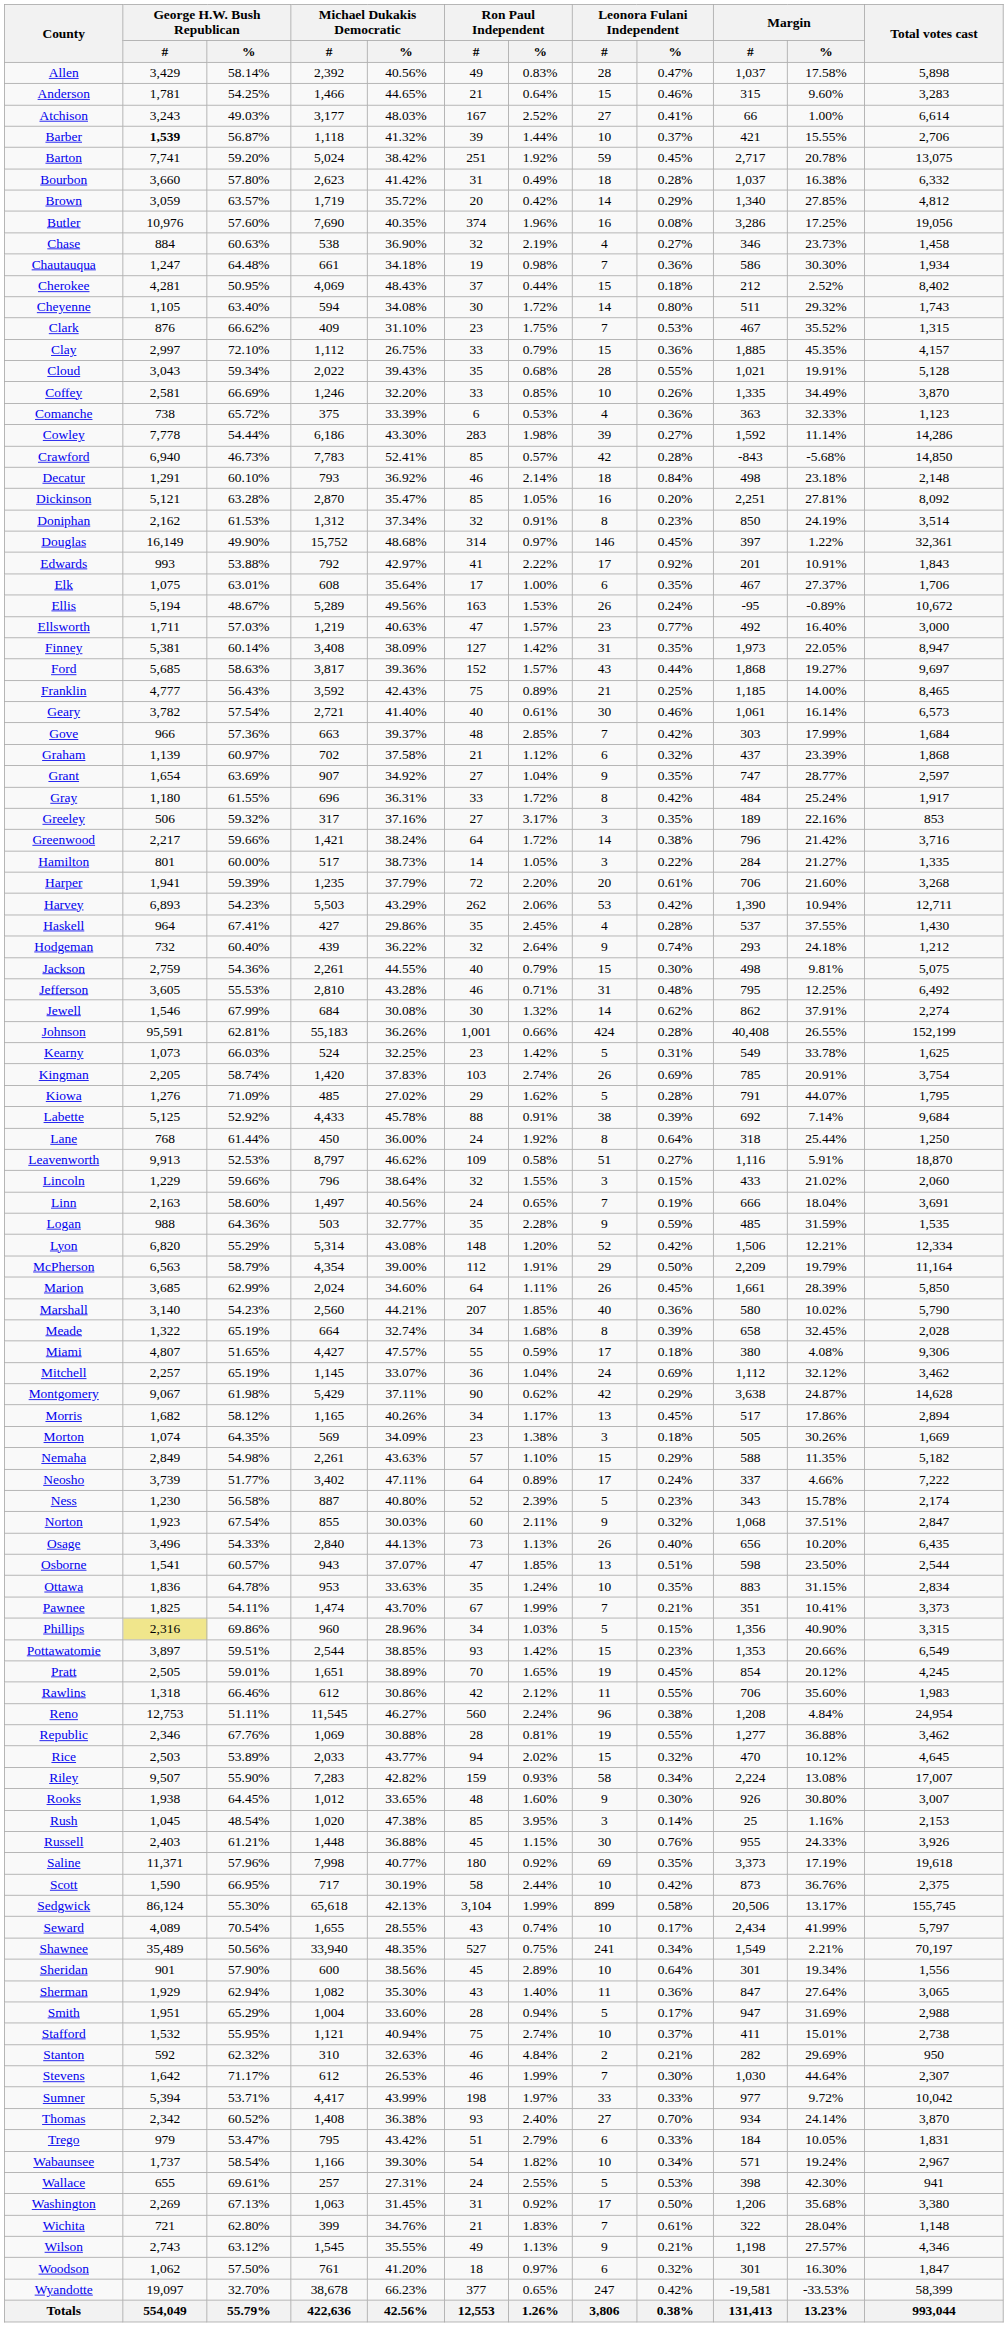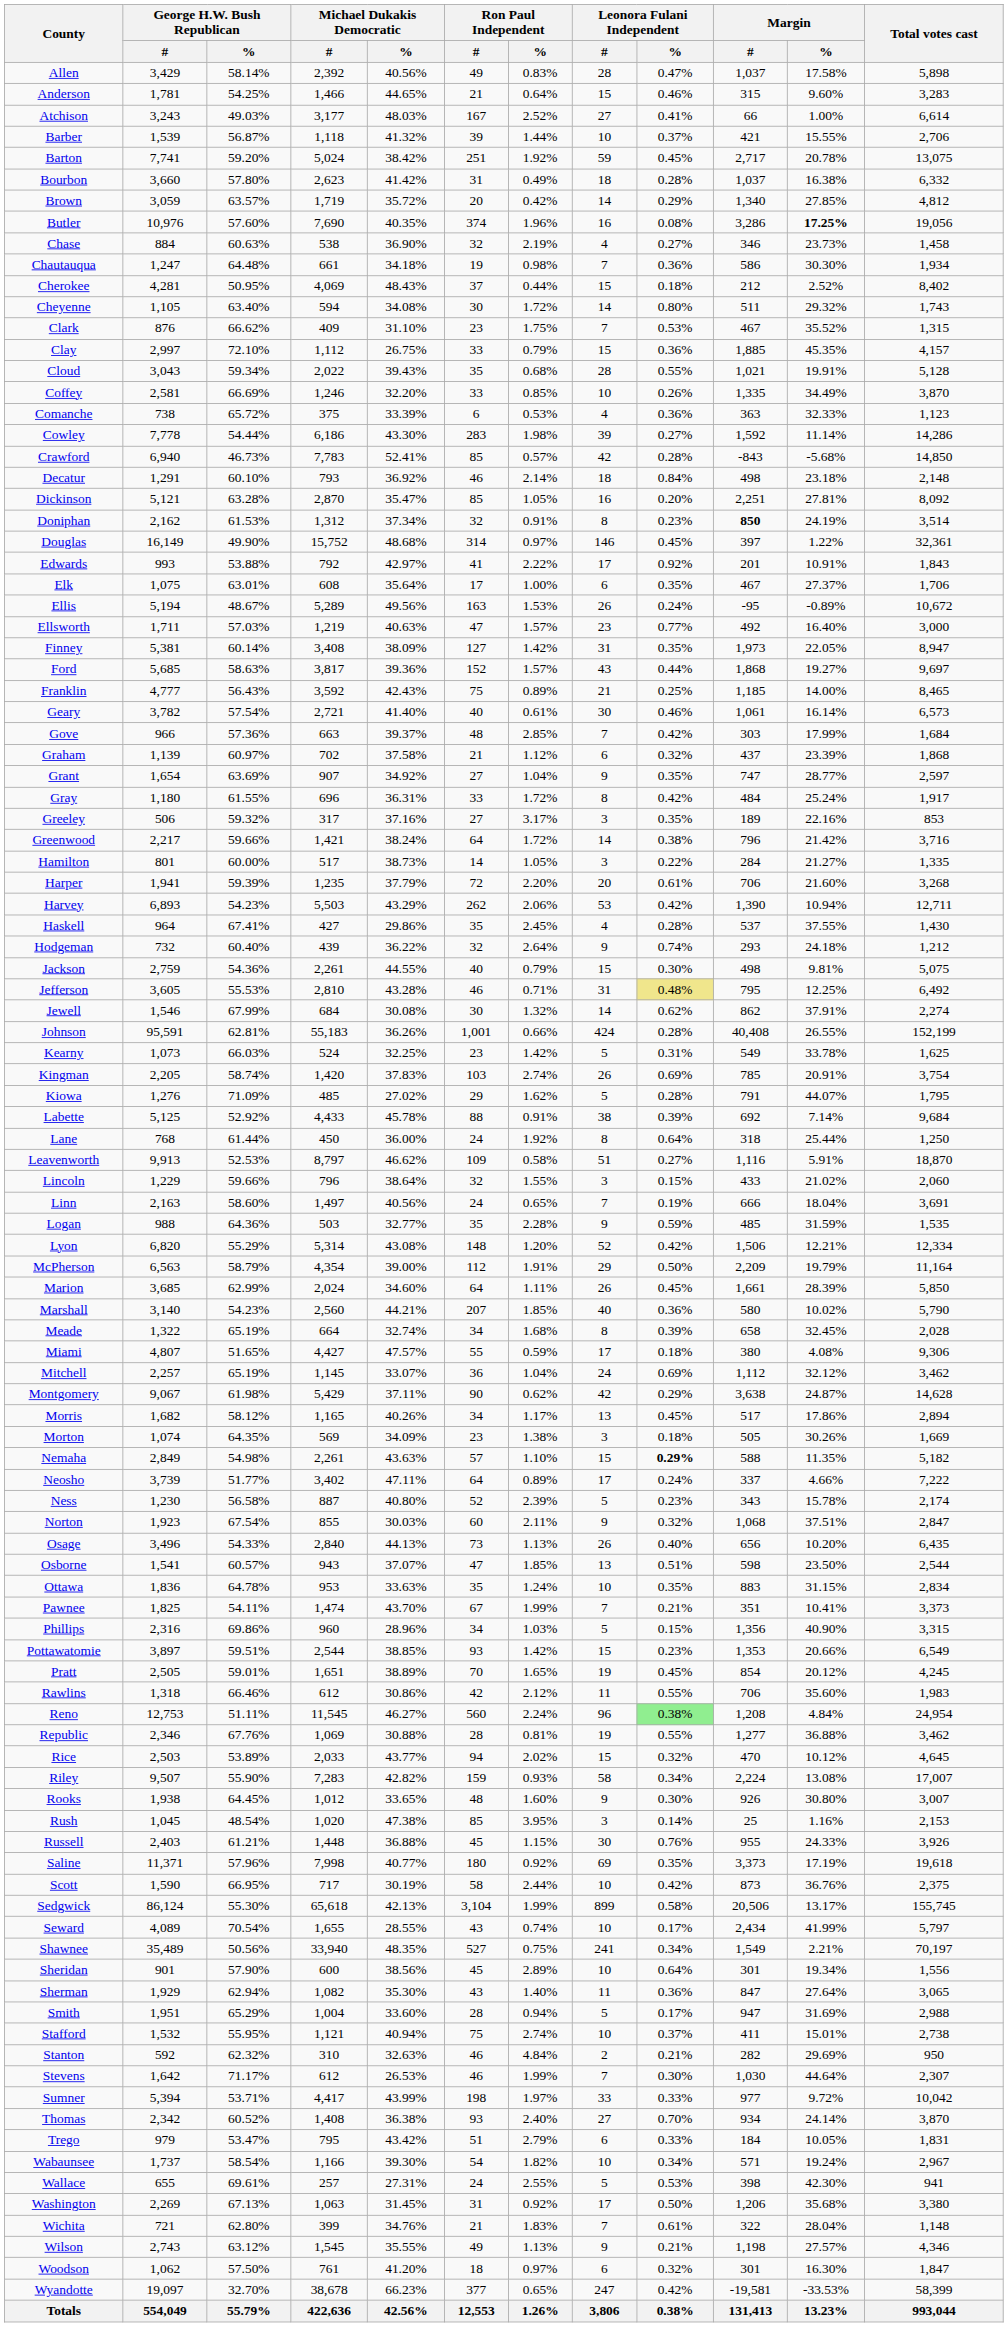Barber | George H.W. Bush Republican / #: bold -> normal
Butler | Margin / %: normal -> bold
Doniphan | Margin / #: normal -> bold
Jefferson | Leonora Fulani Independent / %: no background -> khaki background
Nemaha | Leonora Fulani Independent / %: normal -> bold
Phillips | George H.W. Bush Republican / #: khaki background -> no background
Reno | Leonora Fulani Independent / %: no background -> lightgreen background
